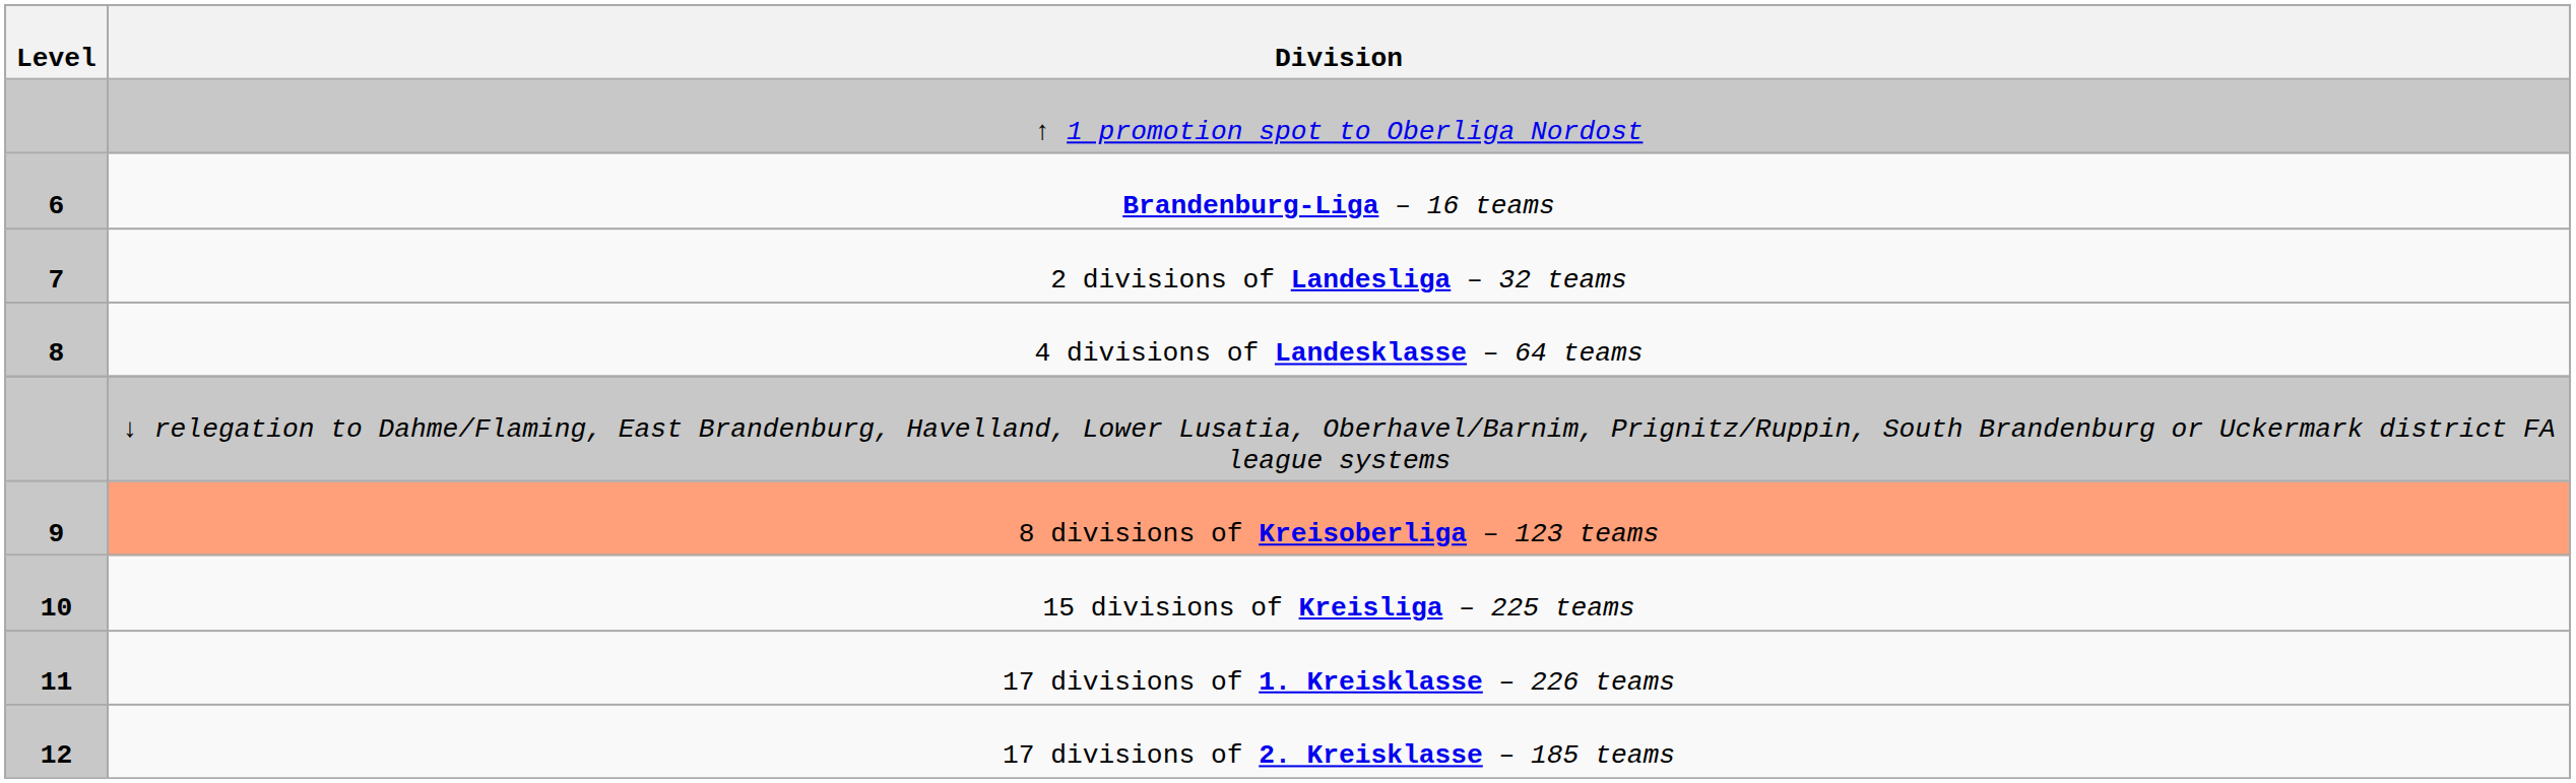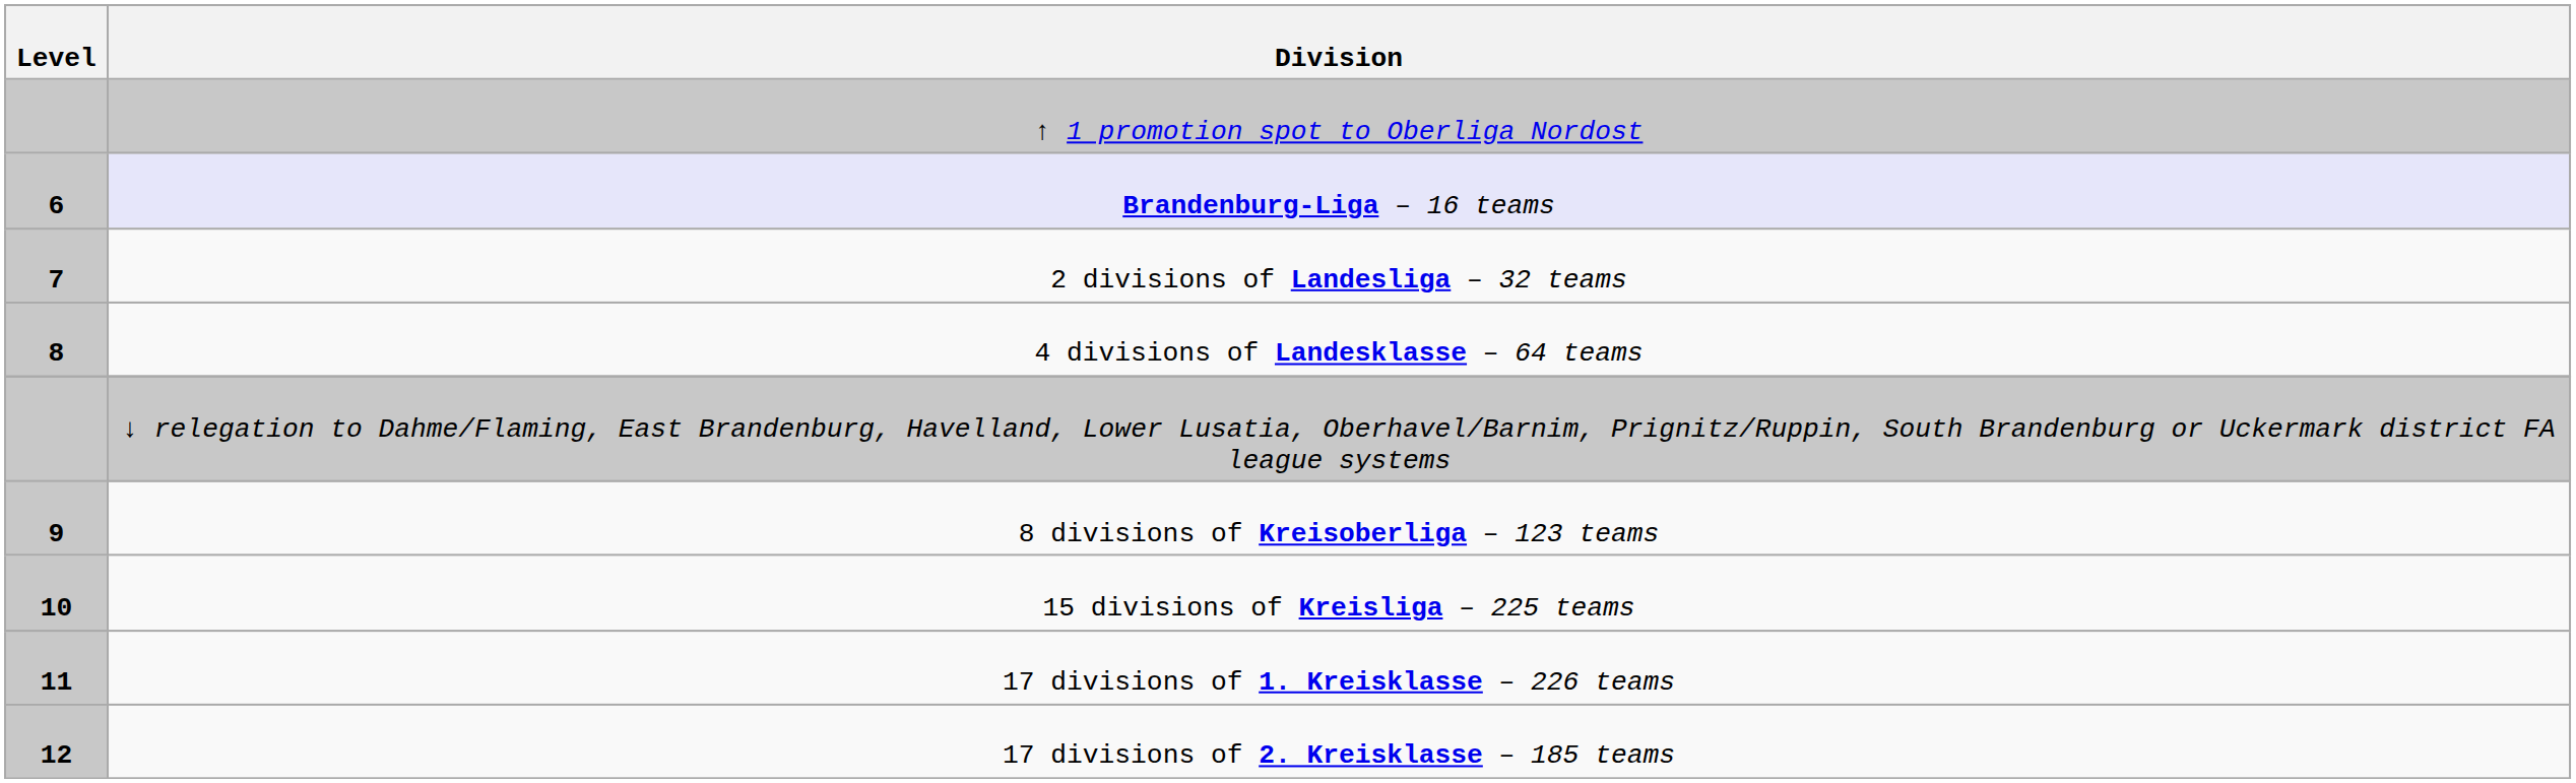Brandenburg-Liga – 16 teams | Division: no background -> lavender background
8 divisions of Kreisoberliga – 123 teams | Division: lightsalmon background -> no background
